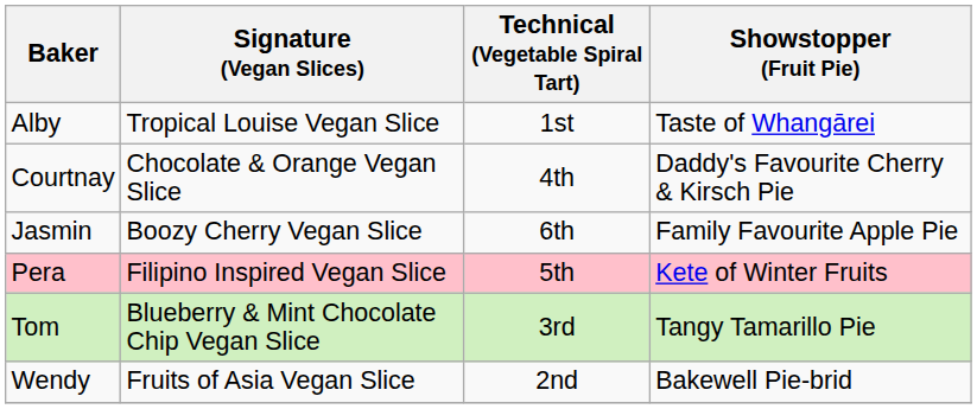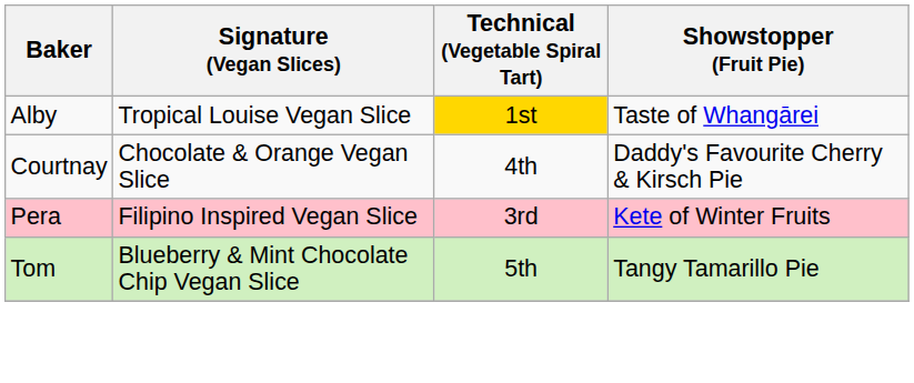Alby | Technical (Vegetable Spiral Tart): no background -> gold background
- row: Jasmin | Boozy Cherry Vegan Slice | 6th | Family Favourite Apple Pie
Pera | Technical (Vegetable Spiral Tart): 5th -> 3rd
Tom | Technical (Vegetable Spiral Tart): 3rd -> 5th
- row: Wendy | Fruits of Asia Vegan Slice | 2nd | Bakewell Pie-brid
